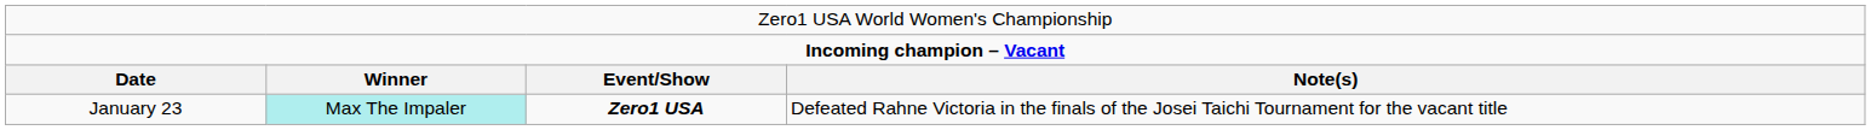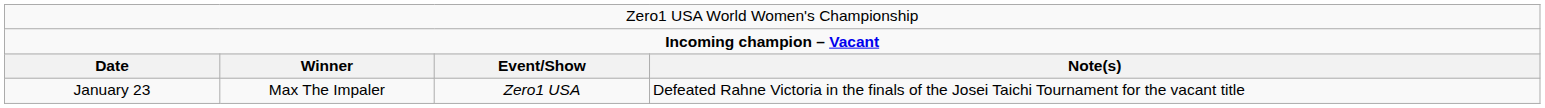January 23 | column 2: paleturquoise background -> no background
January 23 | column 3: bold -> normal
